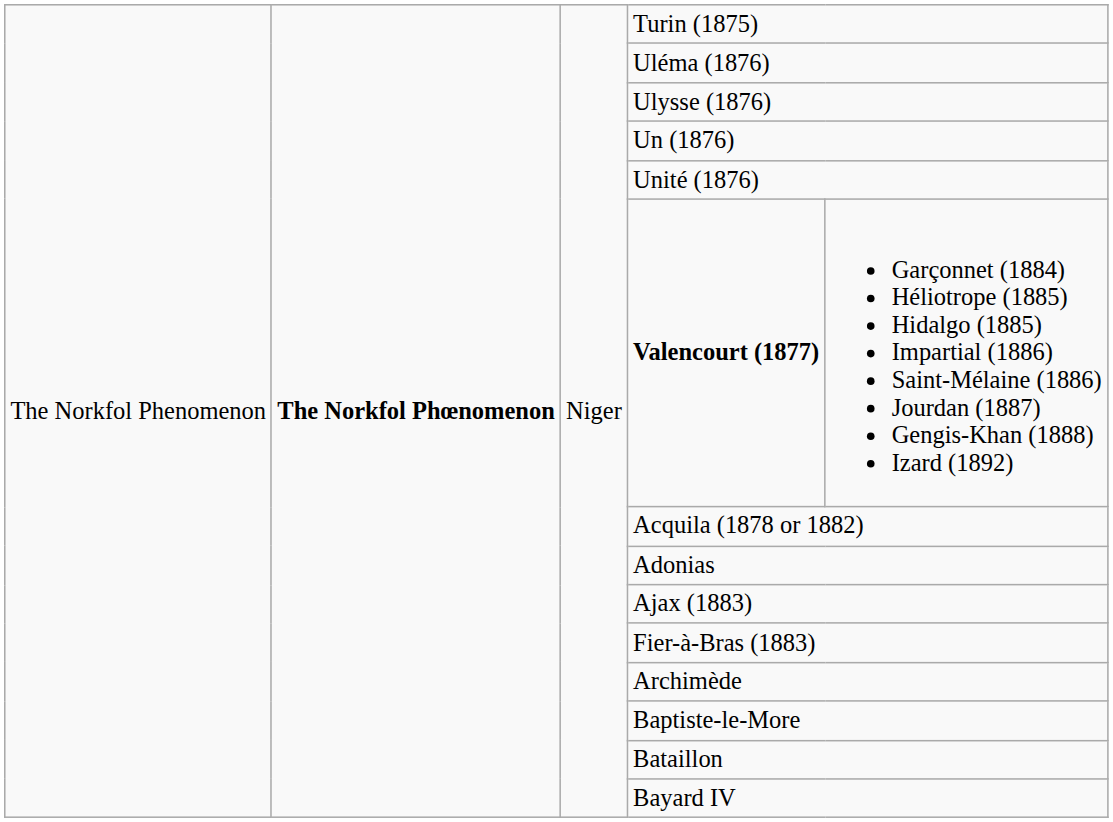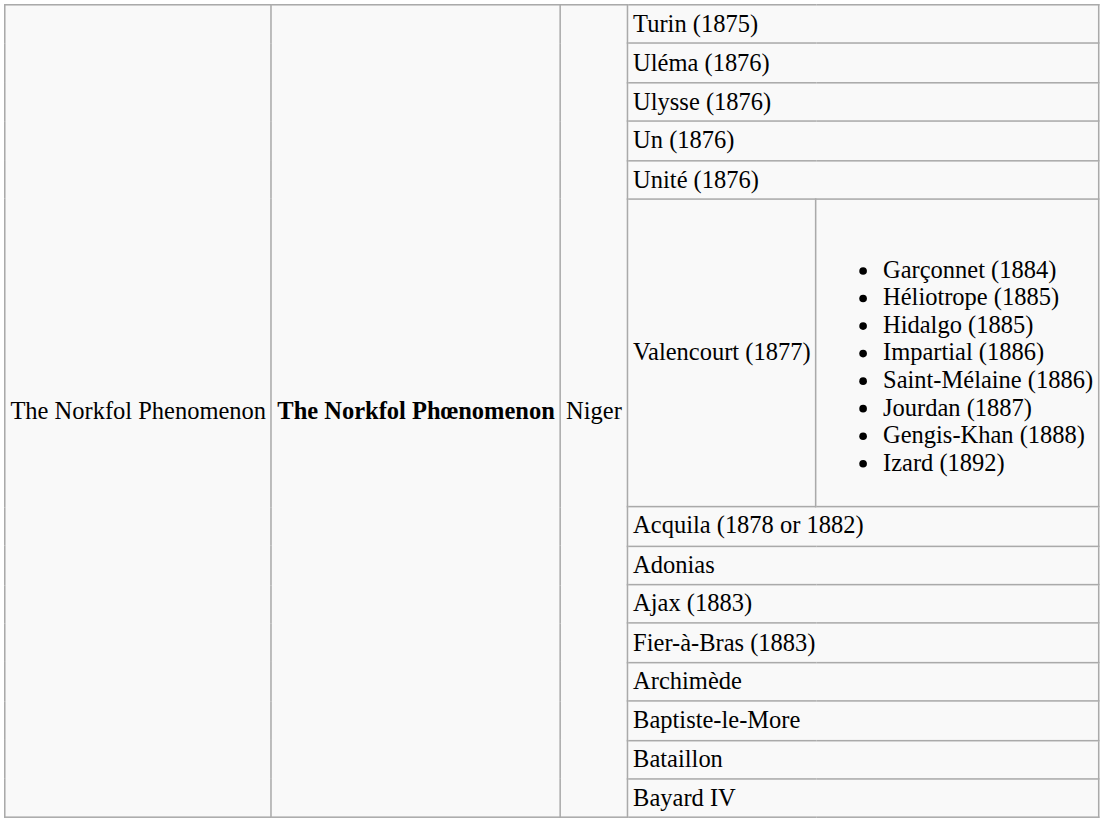Valencourt (1877) | column 4: bold -> normal
